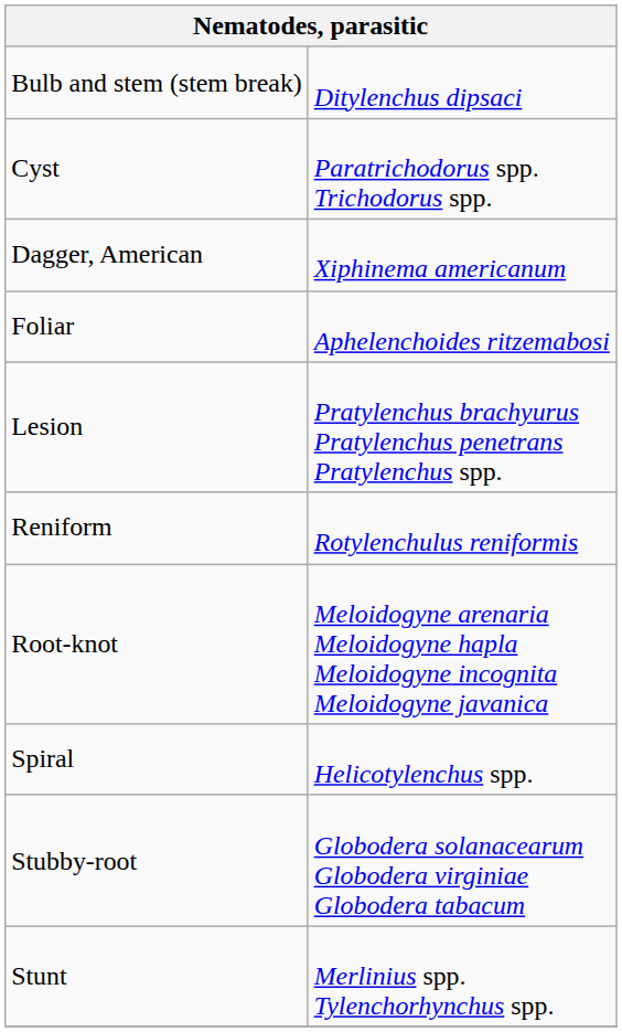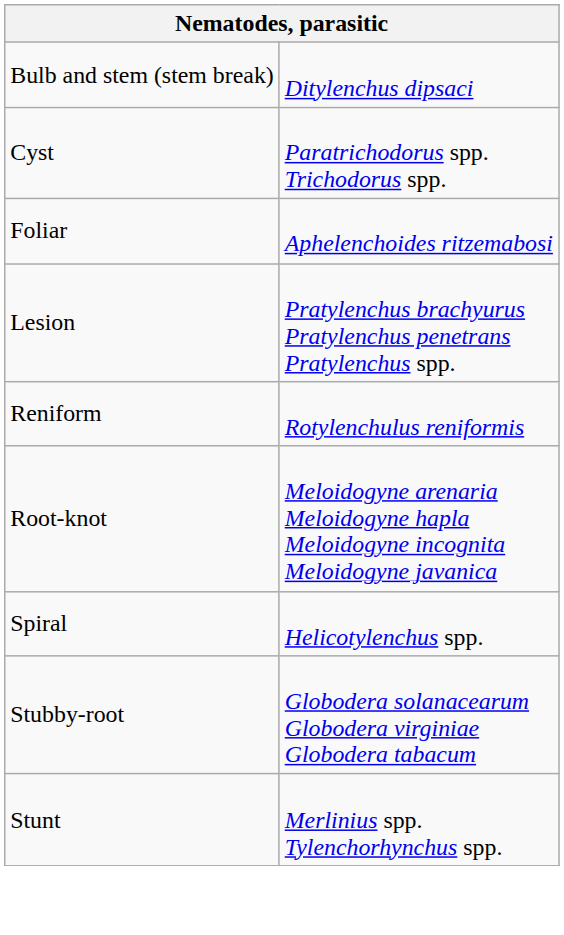- row: Dagger, American | Xiphinema americanum
